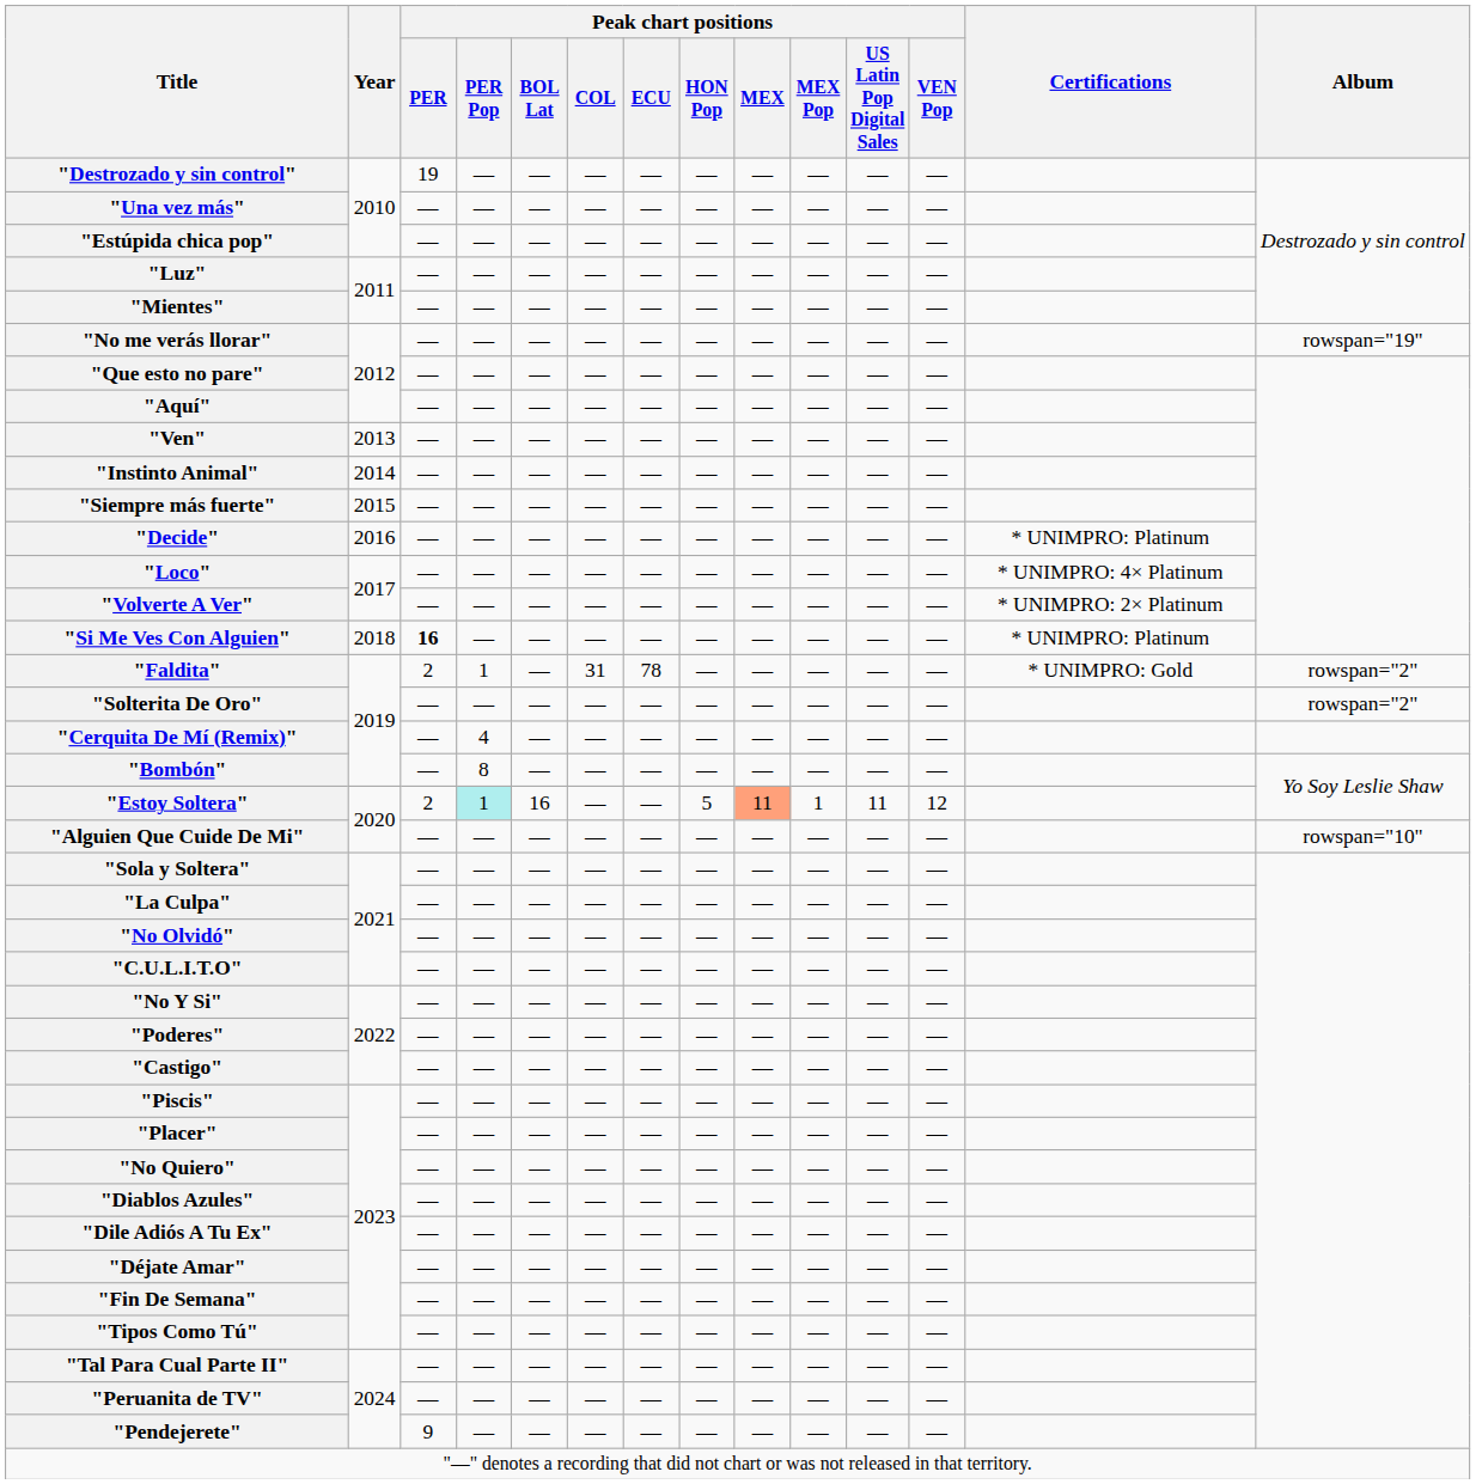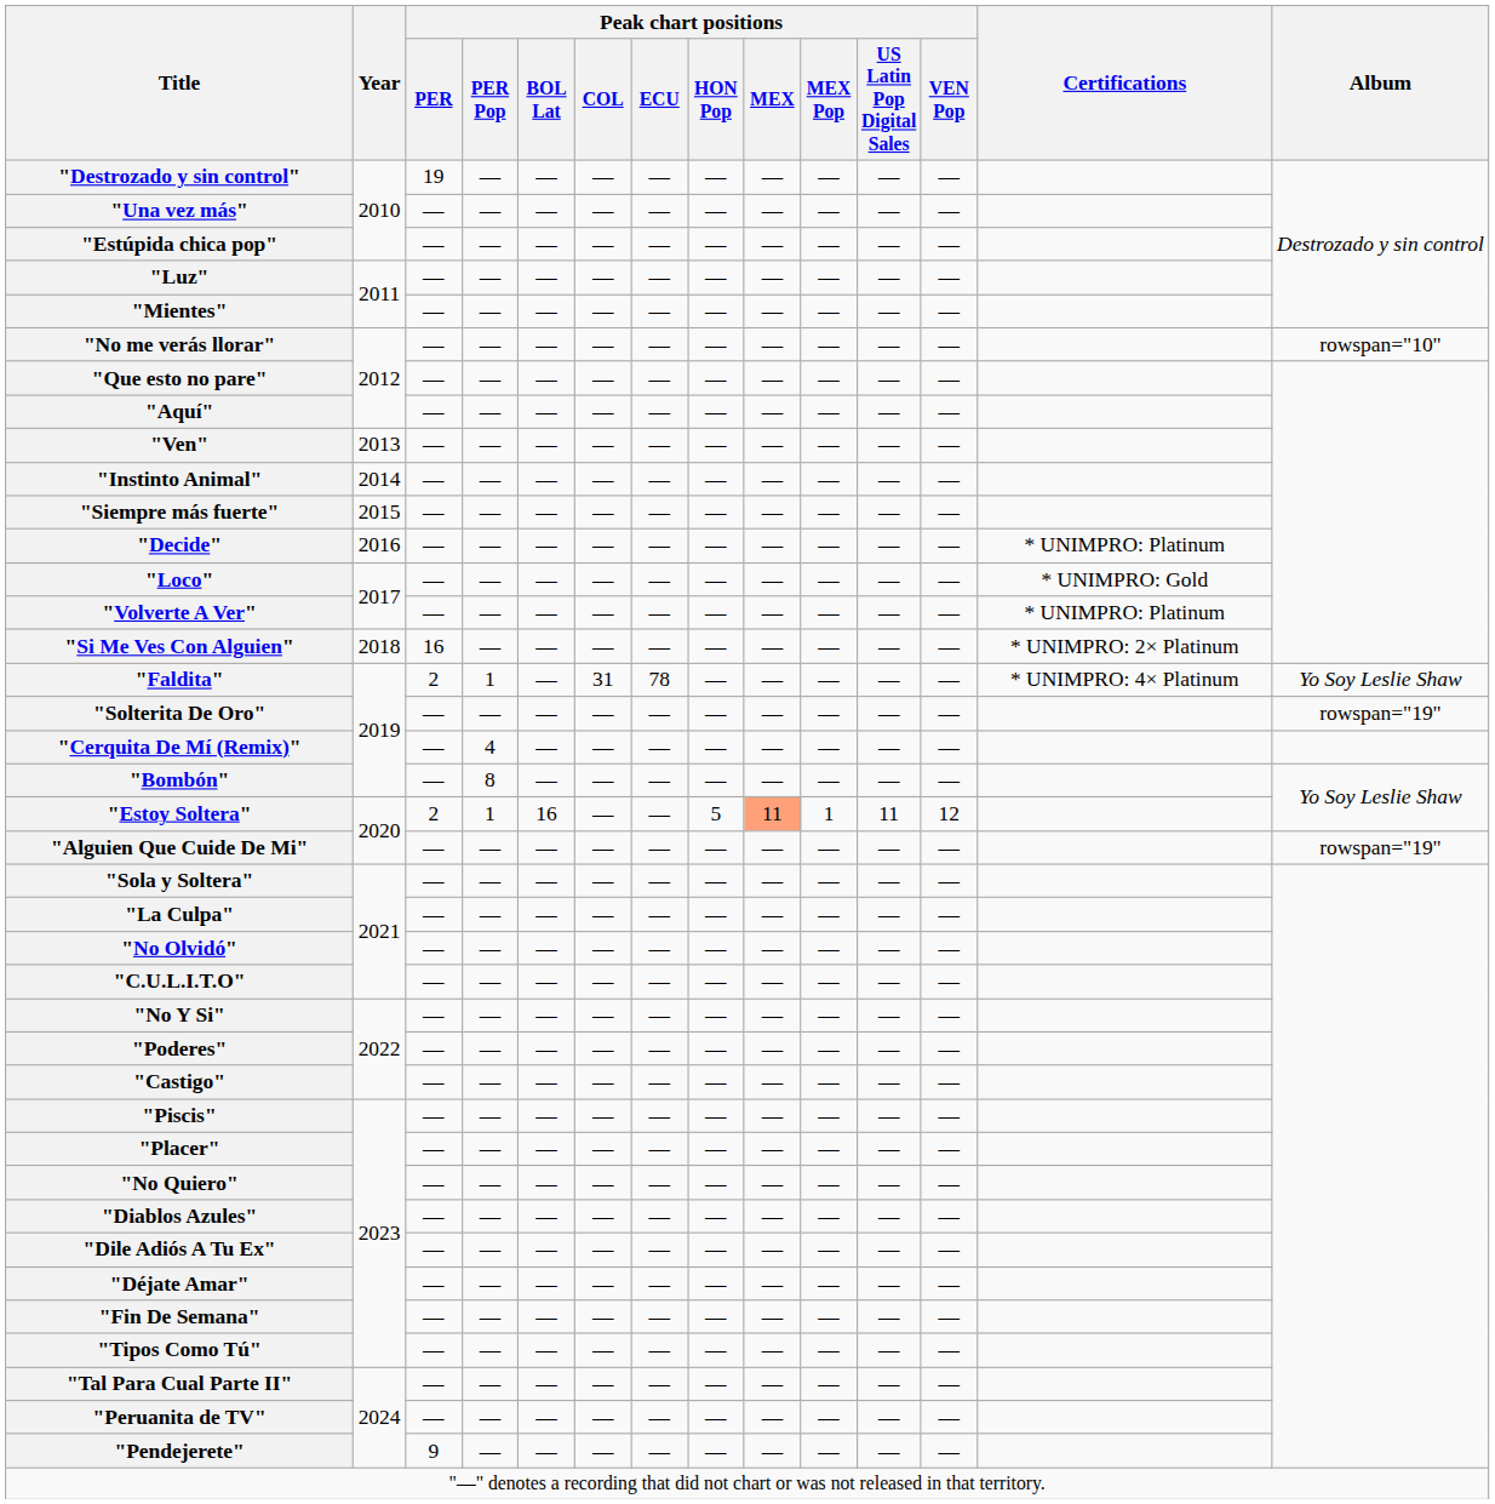"No me verás llorar" | Album: rowspan="19" -> rowspan="10"
"Loco" | Certifications: * UNIMPRO: 4× Platinum -> * UNIMPRO: Gold
"Volverte A Ver" | Certifications: * UNIMPRO: 2× Platinum -> * UNIMPRO: Platinum
"Si Me Ves Con Alguien" | Peak chart positions / PER: bold -> normal
"Si Me Ves Con Alguien" | Certifications: * UNIMPRO: Platinum -> * UNIMPRO: 2× Platinum
"Faldita" | Certifications: * UNIMPRO: Gold -> * UNIMPRO: 4× Platinum
"Faldita" | Album: rowspan="2" -> Yo Soy Leslie Shaw
"Solterita De Oro" | Album: rowspan="2" -> rowspan="19"
"Estoy Soltera" | Peak chart positions / PER Pop: paleturquoise background -> no background
"Alguien Que Cuide De Mi" | Album: rowspan="10" -> rowspan="19"
